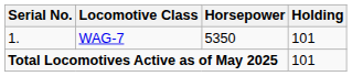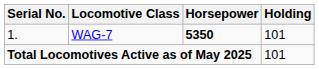1. | Horsepower: normal -> bold
